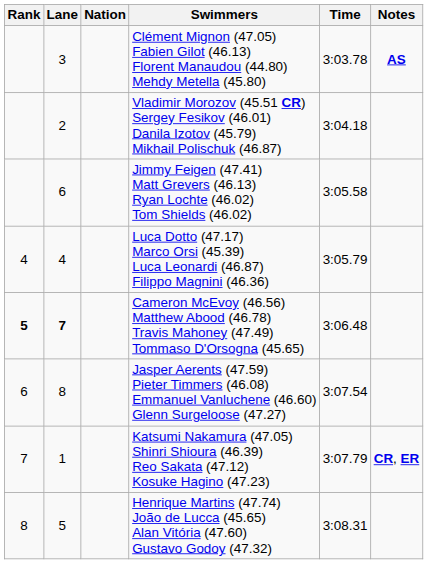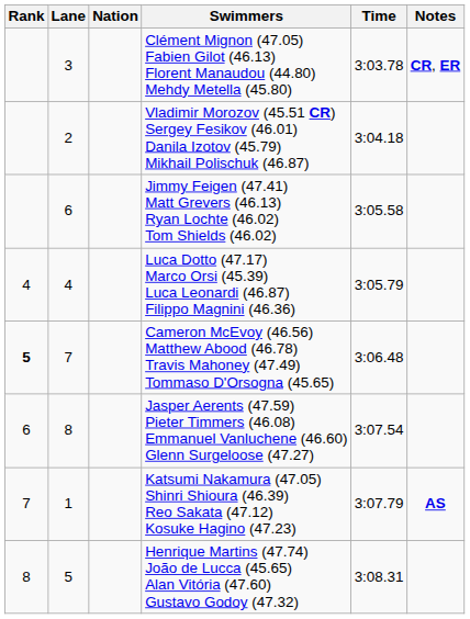row 2 | Notes: AS -> CR, ER
row 6 | Lane: bold -> normal
row 8 | Notes: CR, ER -> AS
